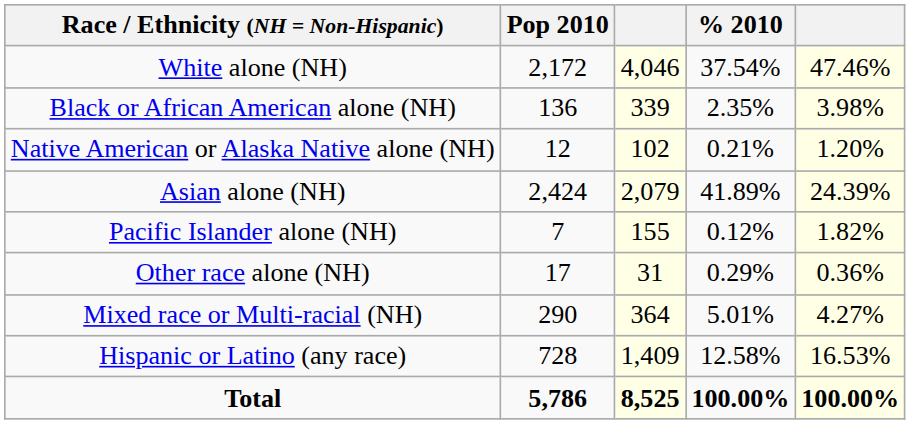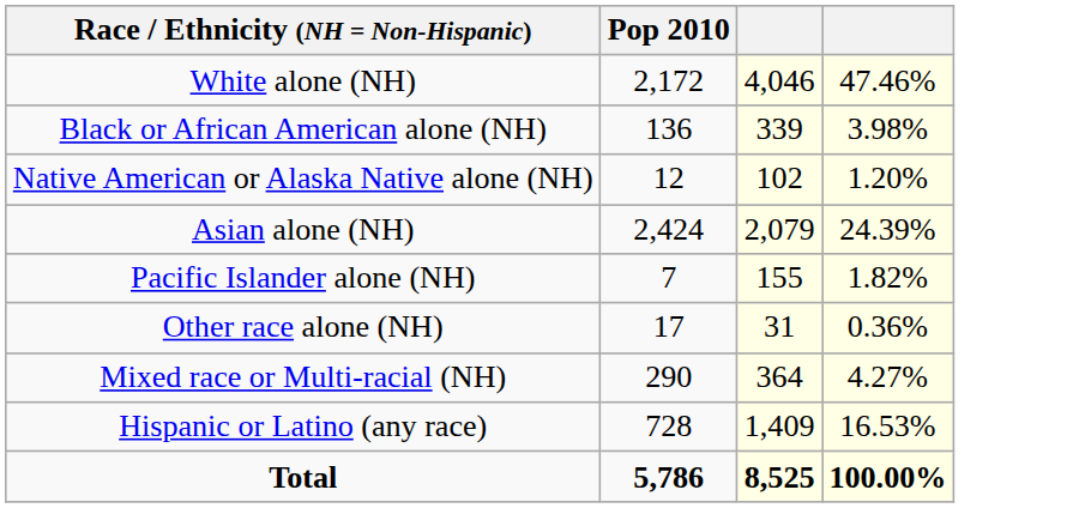- column: % 2010 | 37.54% | 2.35% | 0.21% | 41.89% | 0.12% | 0.29% | 5.01% | 12.58% | 100.00%
